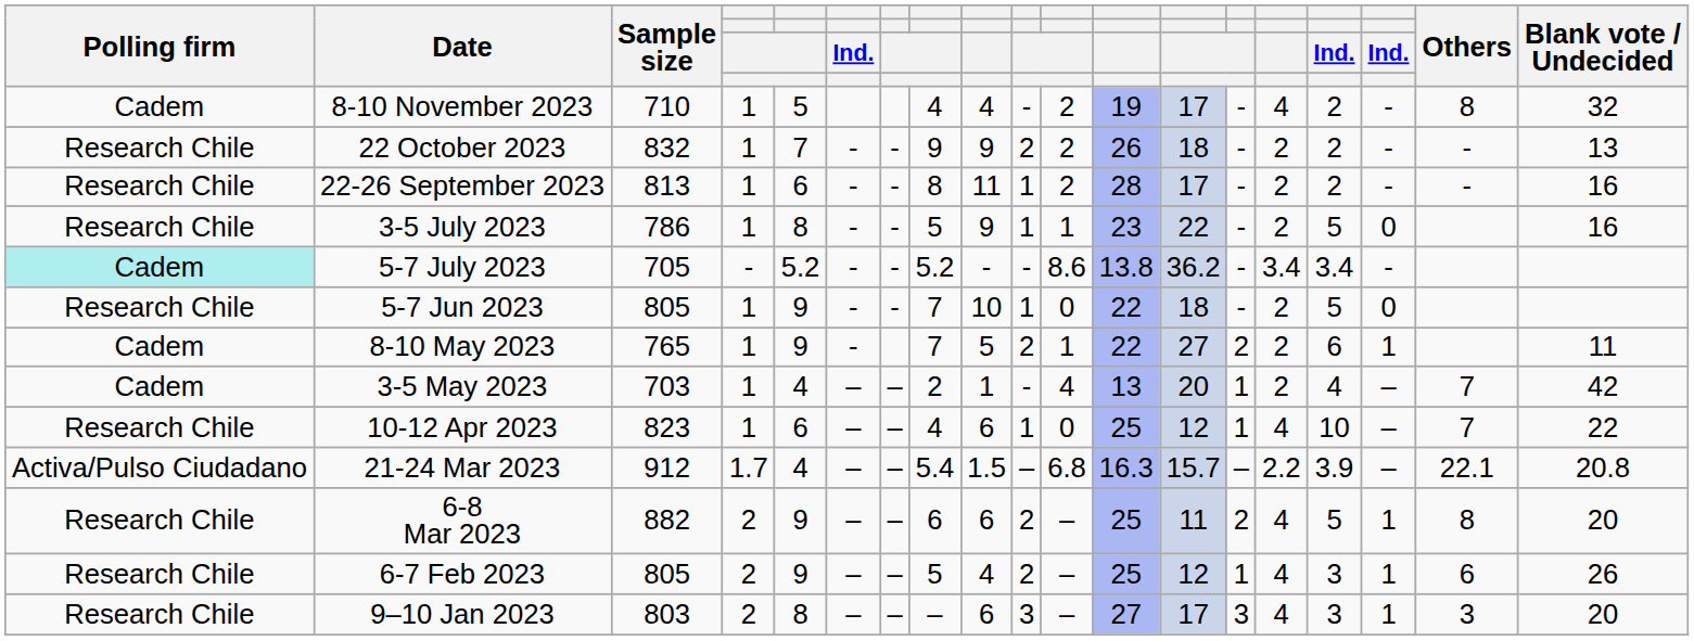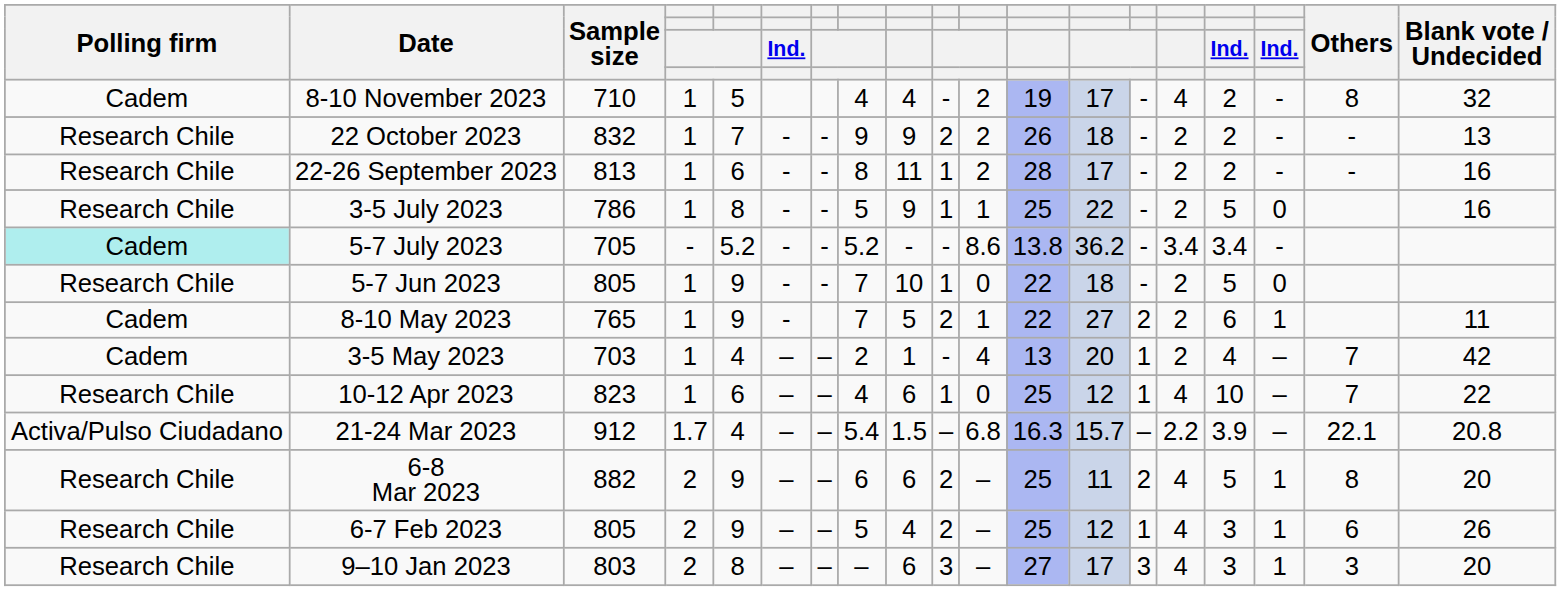3-5 July 2023 | column 12: 23 -> 25
